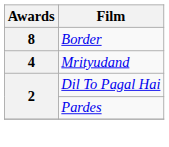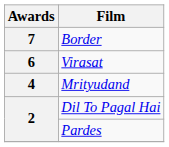Border | Awards: 8 -> 7
+ row: 6 | Virasat
